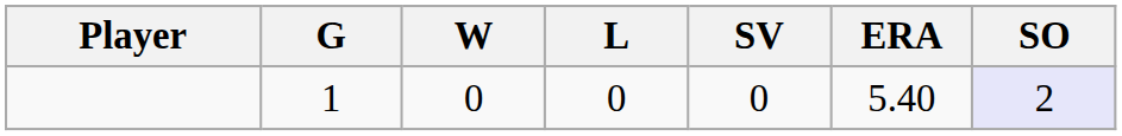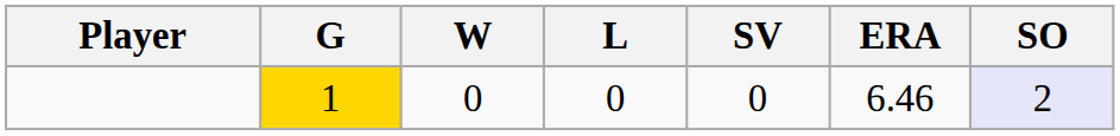row 2 | G: no background -> gold background
row 2 | ERA: 5.40 -> 6.46
